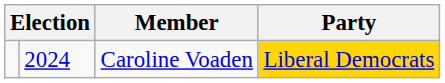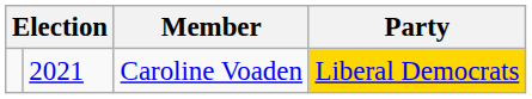Caroline Voaden | column 2: 2024 -> 2021
